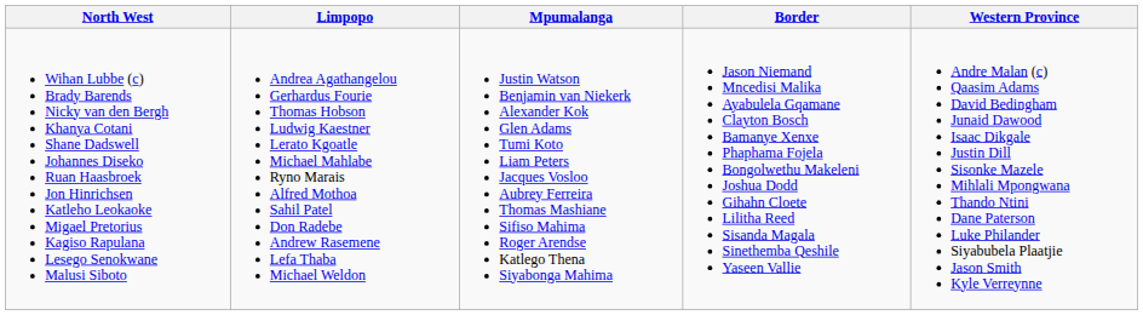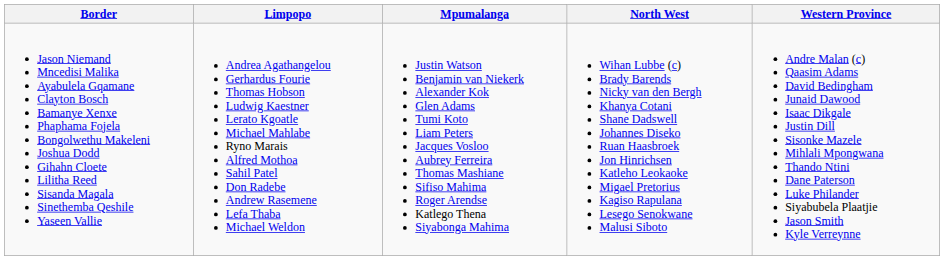columns swapped: Border <-> North West
